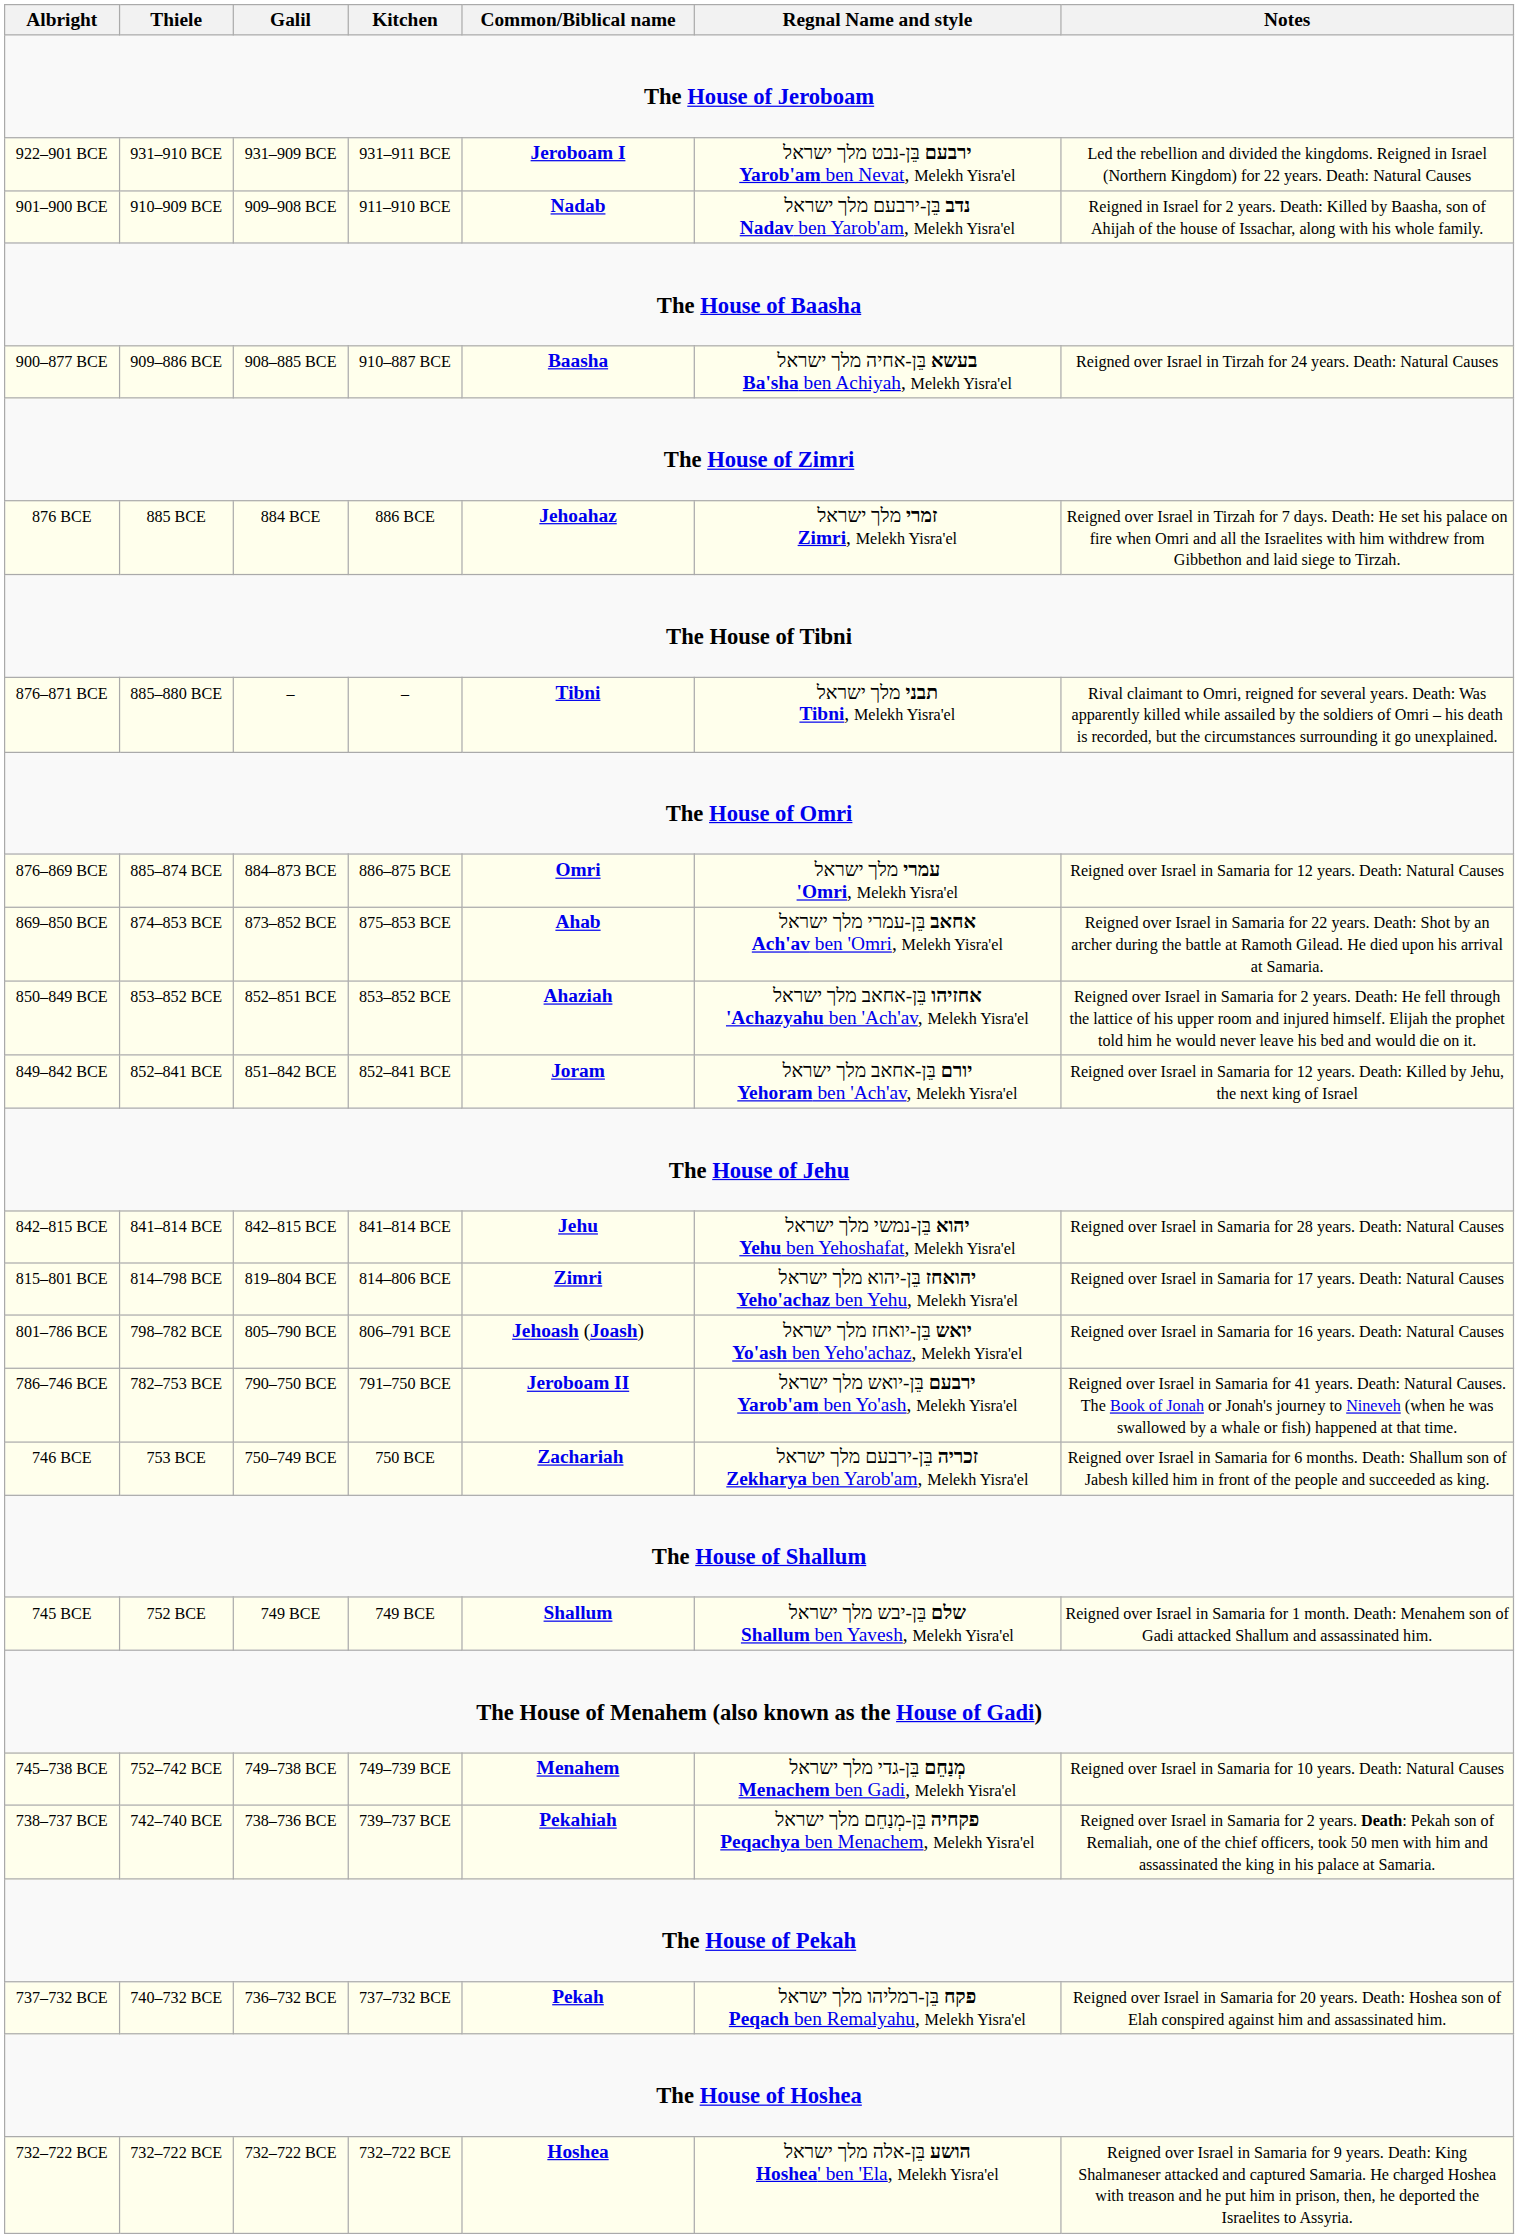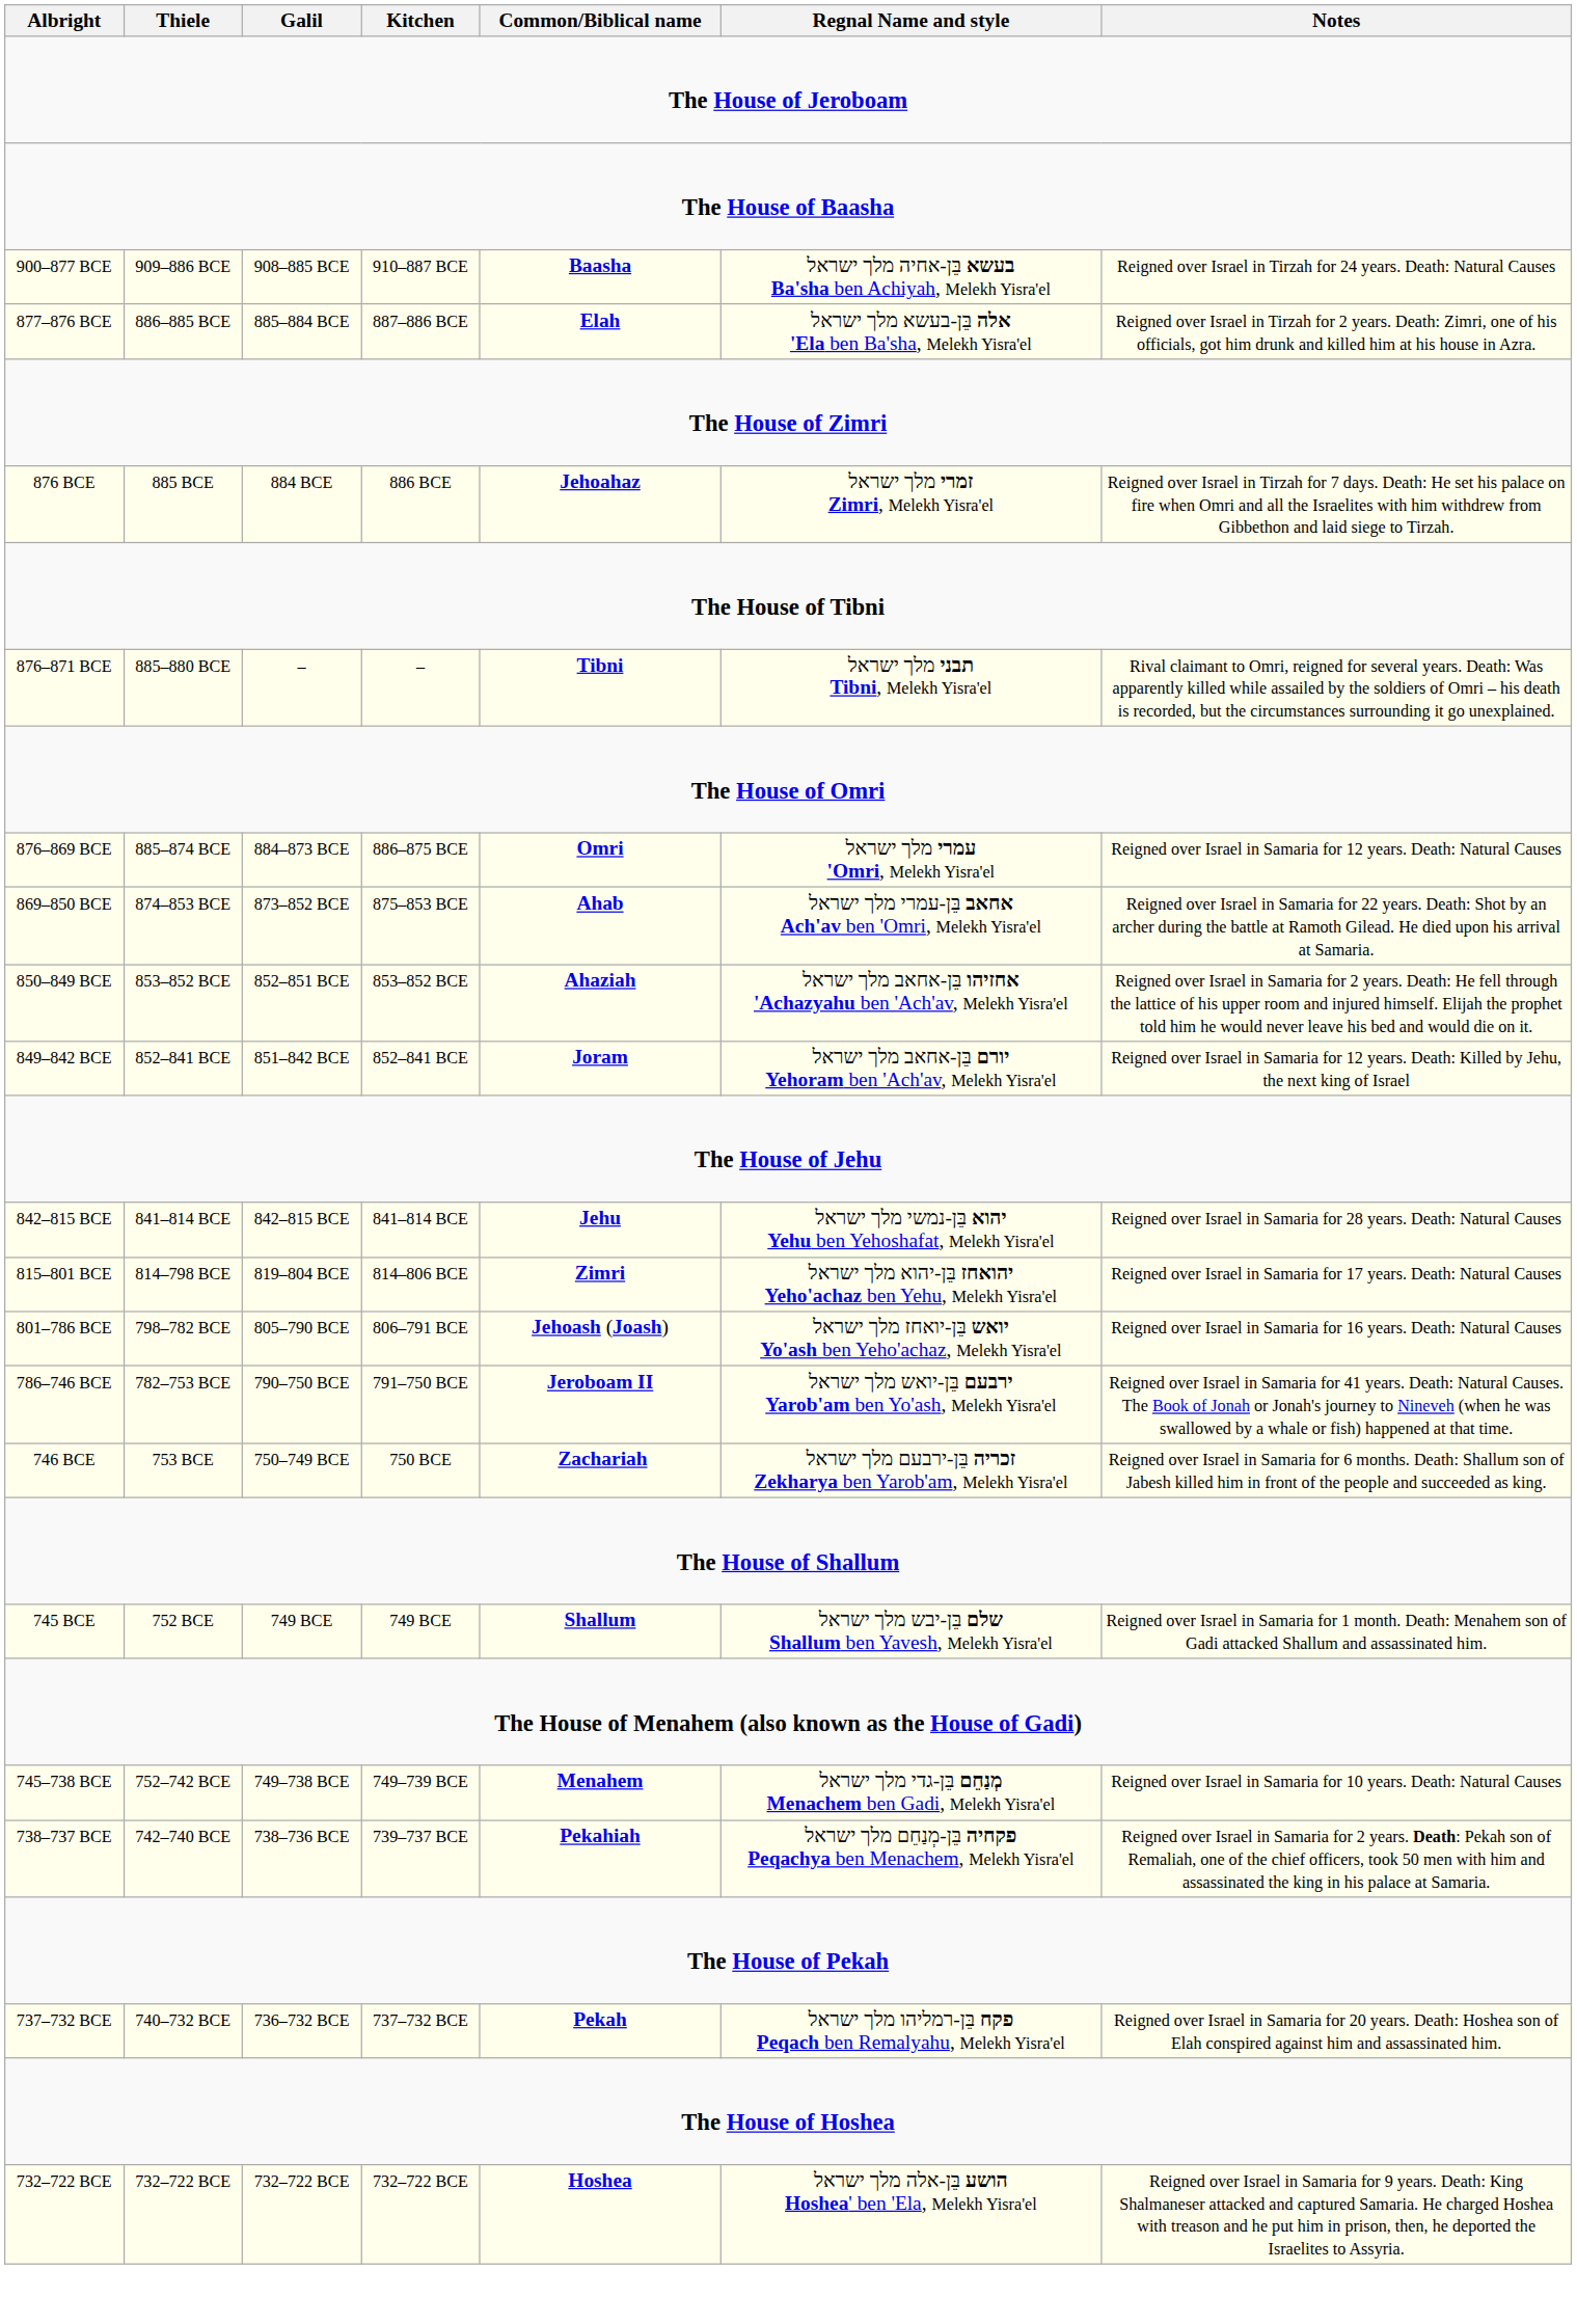- row: 922–901 BCE | 931–910 BCE | 931–909 BCE | 931–911 BCE | Jeroboam I | ירבעם בֵּן-נבט מלך ישראל Yarob'am ben Nevat, Melekh Yisra'el | Led the rebellion and divided the kingdoms. Reigned in Israel (Northern Kingdom) for 22 years. Death: Natural Causes
- row: 901–900 BCE | 910–909 BCE | 909–908 BCE | 911–910 BCE | Nadab | נדב בֵּן-ירבעם מלך ישראל Nadav ben Yarob'am, Melekh Yisra'el | Reigned in Israel for 2 years. Death: Killed by Baasha, son of Ahijah of the house of Issachar, along with his whole family.
+ row: 877–876 BCE | 886–885 BCE | 885–884 BCE | 887–886 BCE | Elah | אלה בֵּן-בעשא מלך ישראל 'Ela ben Ba'sha, Melekh Yisra'el | Reigned over Israel in Tirzah for 2 years. Death: Zimri, one of his officials, got him drunk and killed him at his house in Azra.
